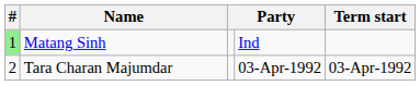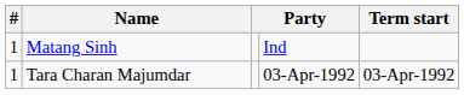Matang Sinh | #: lightgreen background -> no background
Tara Charan Majumdar | #: 2 -> 1
